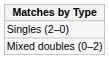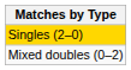row 2 | column 1: no background -> gold background
